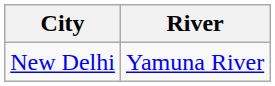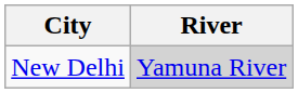New Delhi | River: no background -> lightgrey background
